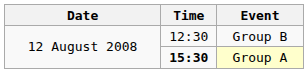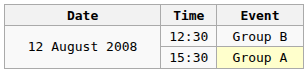Group A | Time: bold -> normal
